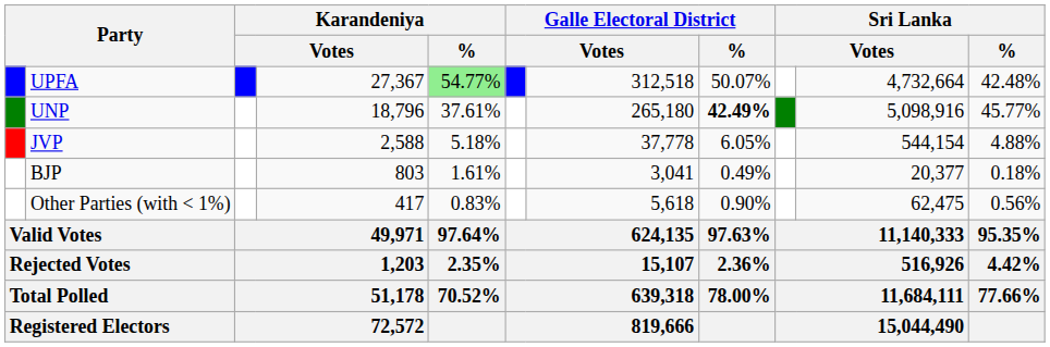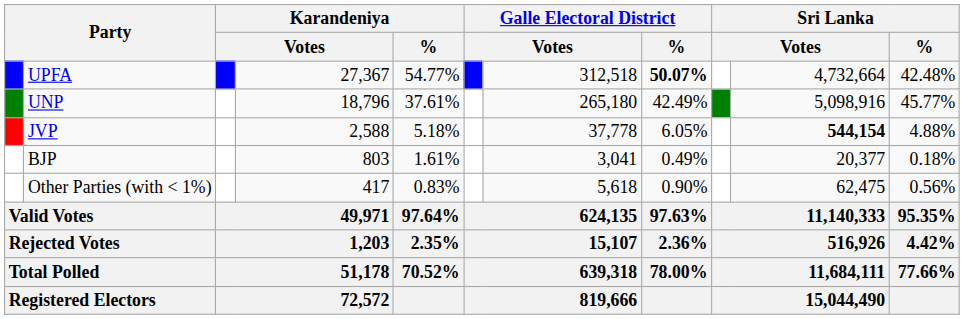UPFA | Karandeniya / %: lightgreen background -> no background
UPFA | Galle Electoral District / %: normal -> bold
UNP | Galle Electoral District / %: bold -> normal
JVP | column 10: normal -> bold
